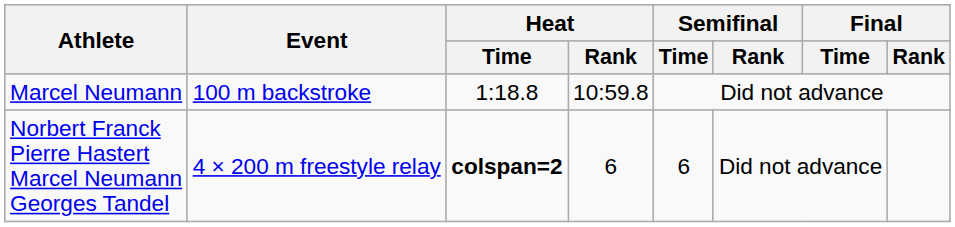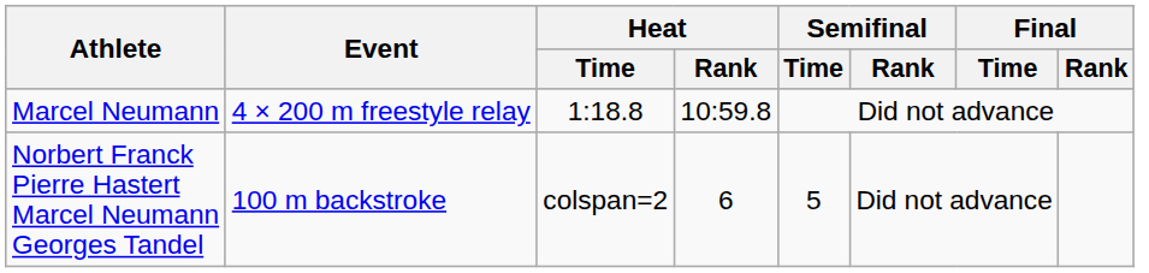Marcel Neumann | Event: 100 m backstroke -> 4 × 200 m freestyle relay
Norbert Franck Pierre Hastert Marcel Neumann Georges Tandel | Event: 4 × 200 m freestyle relay -> 100 m backstroke
Norbert Franck Pierre Hastert Marcel Neumann Georges Tandel | Heat / Time: bold -> normal
Norbert Franck Pierre Hastert Marcel Neumann Georges Tandel | Semifinal / Time: 6 -> 5
